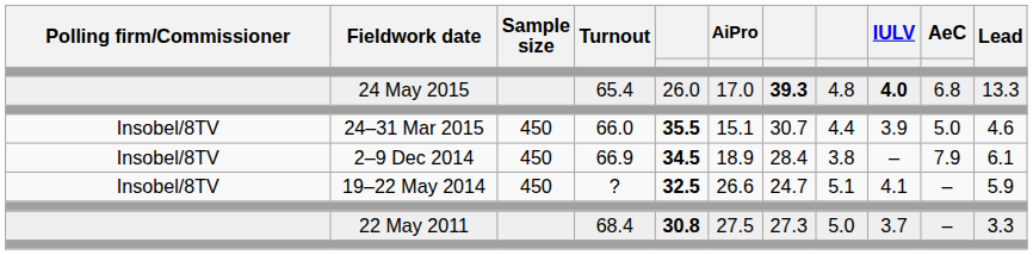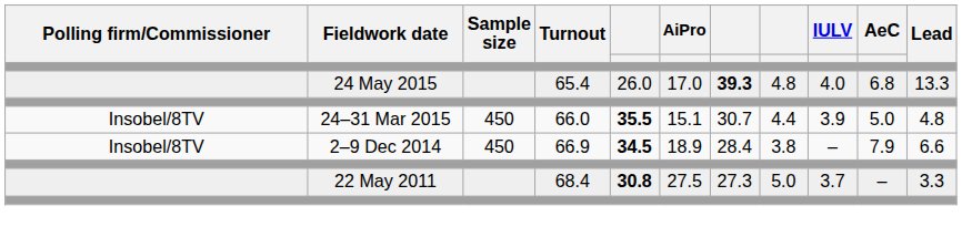24 May 2015 | IULV: bold -> normal
24–31 Mar 2015 | Lead: 4.6 -> 4.8
2–9 Dec 2014 | Lead: 6.1 -> 6.6
- row: Insobel/8TV | 19–22 May 2014 | 450 | ? | 32.5 | 26.6 | 24.7 | 5.1 | 4.1 | – | 5.9
